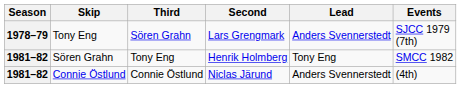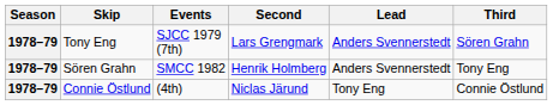columns swapped: Third <-> Events
row 3 | Season: 1981–82 -> 1978–79
row 3 | Lead: Tony Eng -> Anders Svennerstedt
row 4 | Season: 1981–82 -> 1978–79
row 4 | Lead: Anders Svennerstedt -> Tony Eng
